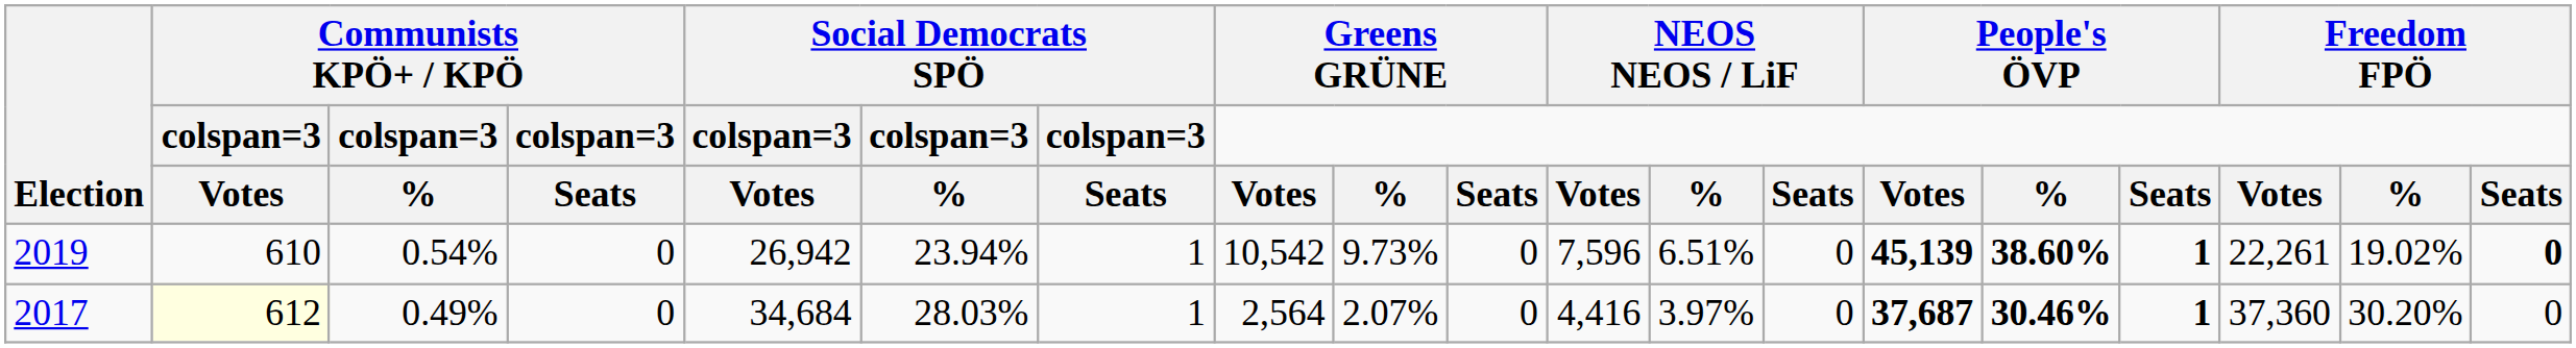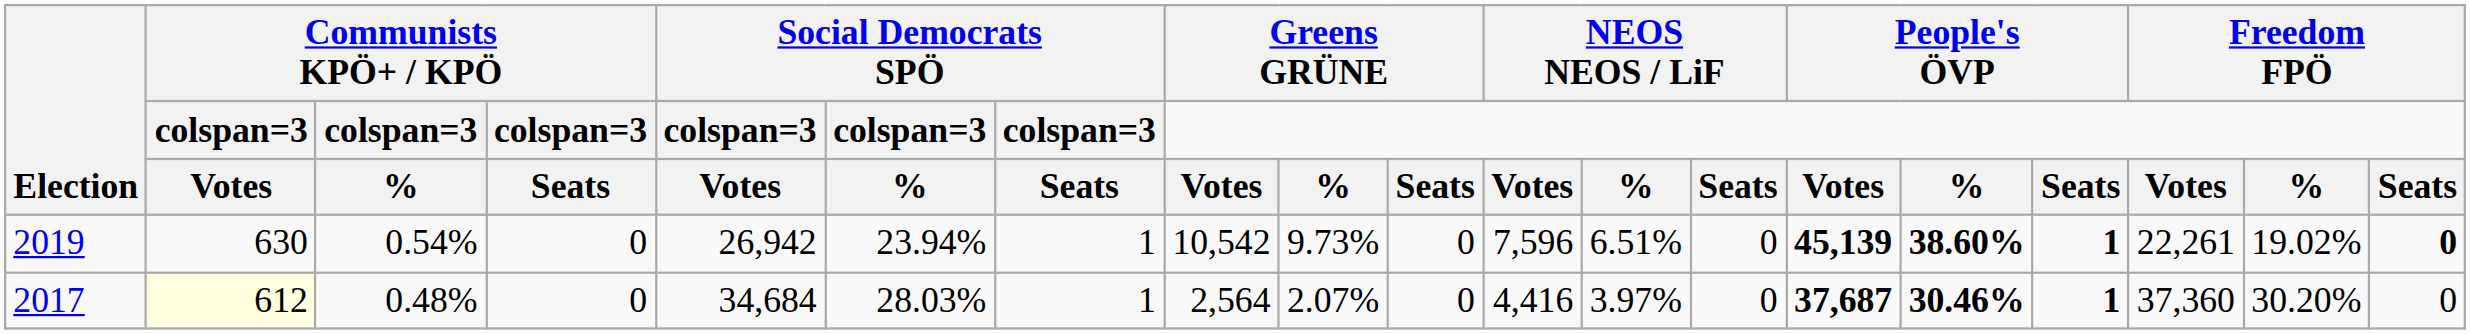2019 | Communists KPÖ+ / KPÖ / colspan=3 / Votes: 610 -> 630
2017 | Communists KPÖ+ / KPÖ / colspan=3 / %: 0.49% -> 0.48%
